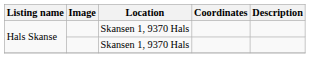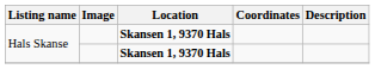row 2 | Location: normal -> bold
row 3 | Location: normal -> bold
